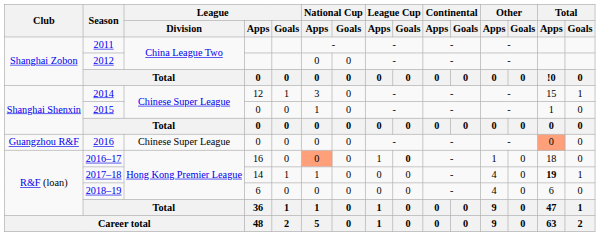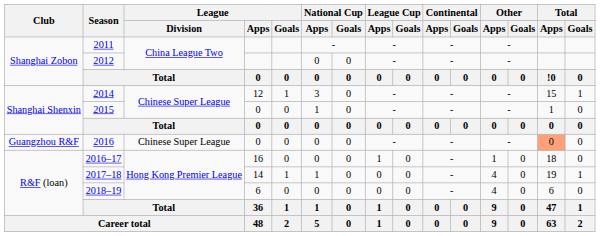2016–17 | National Cup / Apps: lightsalmon background -> no background
2016–17 | League Cup / Goals: bold -> normal
2017–18 | Total / Apps: bold -> normal
